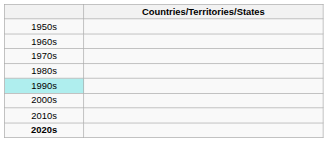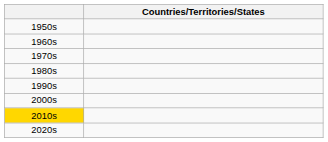1990s | column 1: paleturquoise background -> no background
2010s | column 1: no background -> gold background
2020s | column 1: bold -> normal
